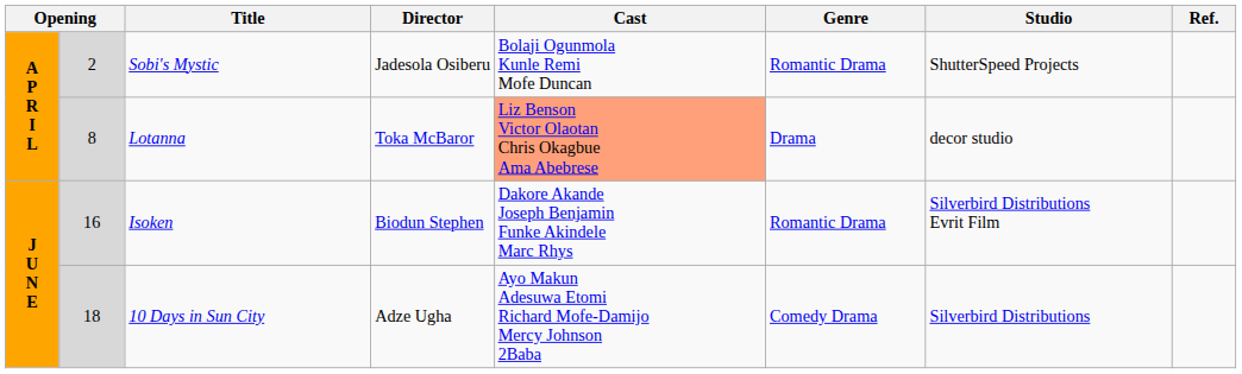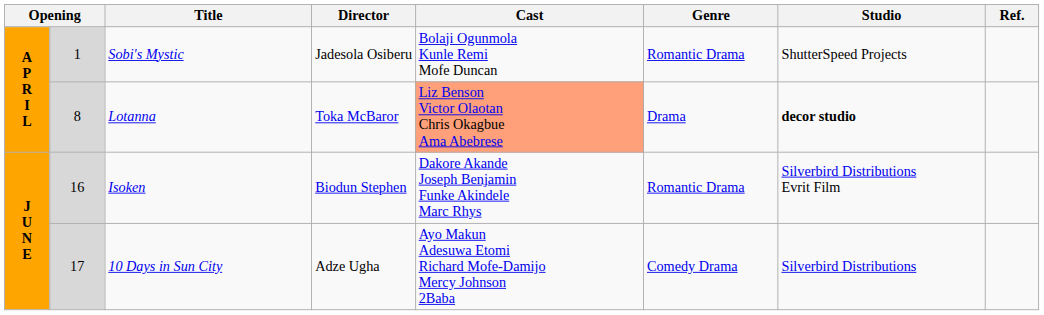Sobi's Mystic | column 2: 2 -> 1
Lotanna | Studio: normal -> bold
10 Days in Sun City | column 2: 18 -> 17
